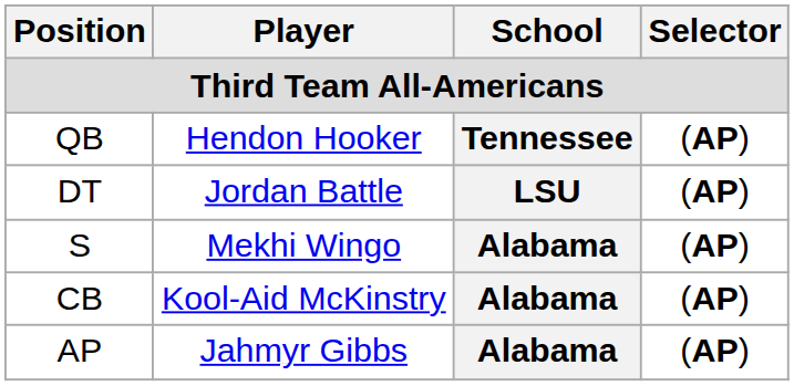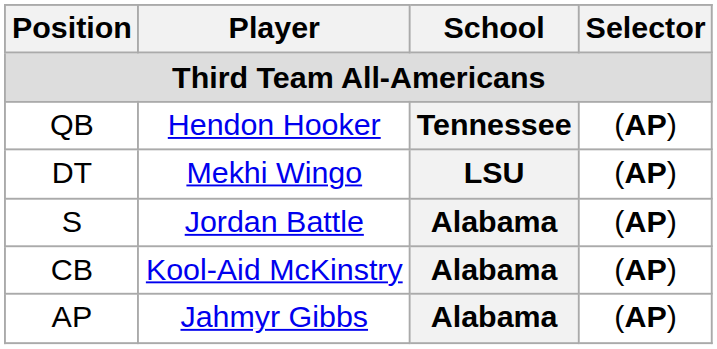DT | Player: Jordan Battle -> Mekhi Wingo
S | Player: Mekhi Wingo -> Jordan Battle
